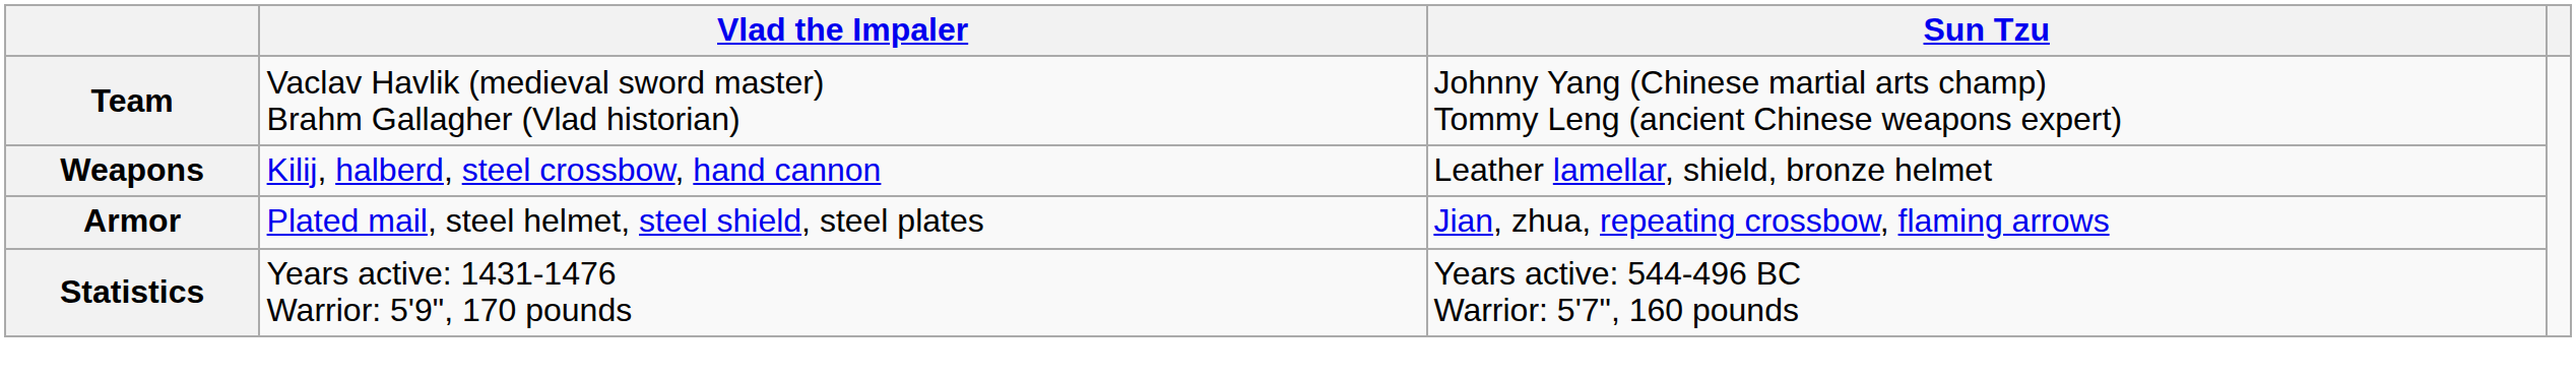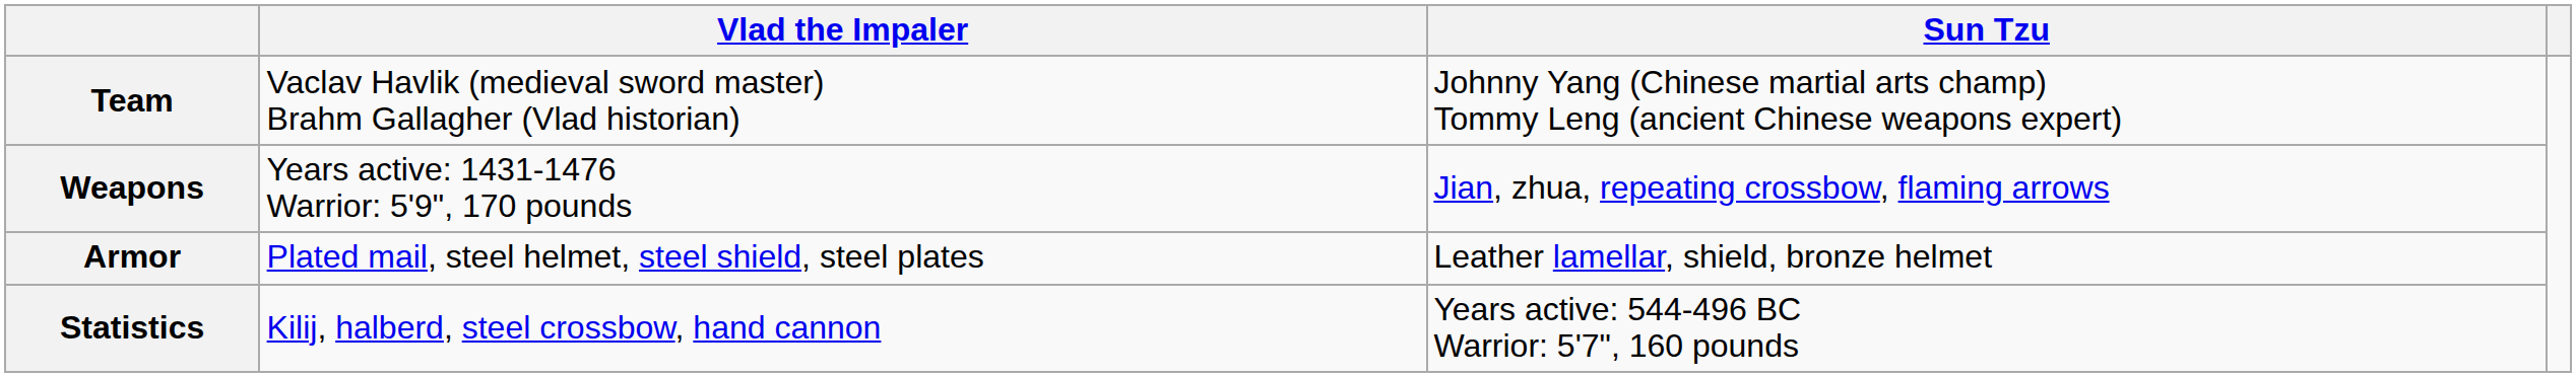Weapons | Vlad the Impaler: Kilij, halberd, steel crossbow, hand cannon -> Years active: 1431-1476 Warrior: 5'9", 170 pounds
Weapons | Sun Tzu: Leather lamellar, shield, bronze helmet -> Jian, zhua, repeating crossbow, flaming arrows
Armor | Sun Tzu: Jian, zhua, repeating crossbow, flaming arrows -> Leather lamellar, shield, bronze helmet
Statistics | Vlad the Impaler: Years active: 1431-1476 Warrior: 5'9", 170 pounds -> Kilij, halberd, steel crossbow, hand cannon
